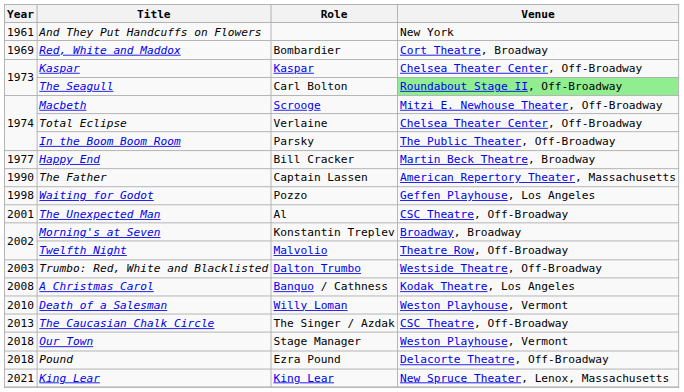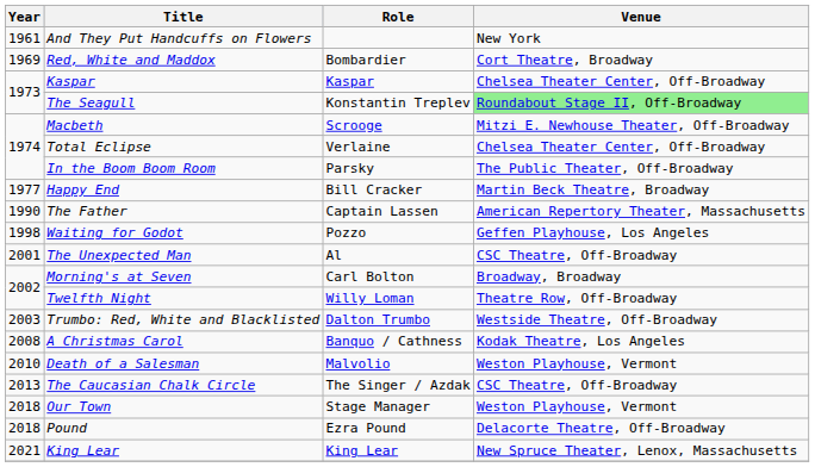The Seagull | Role: Carl Bolton -> Konstantin Treplev
Morning's at Seven | Role: Konstantin Treplev -> Carl Bolton
Twelfth Night | Role: Malvolio -> Willy Loman
Death of a Salesman | Role: Willy Loman -> Malvolio
